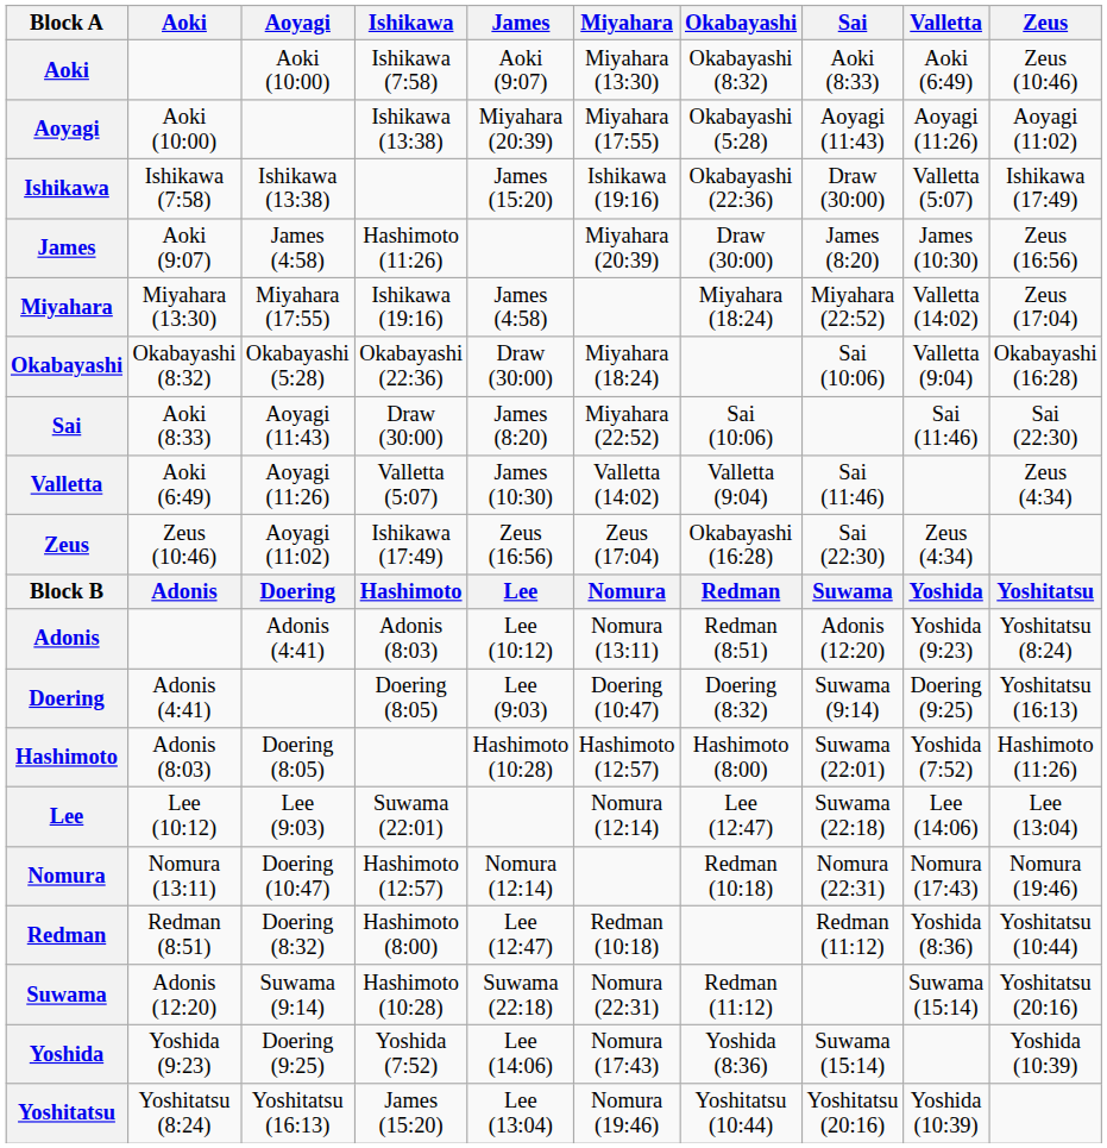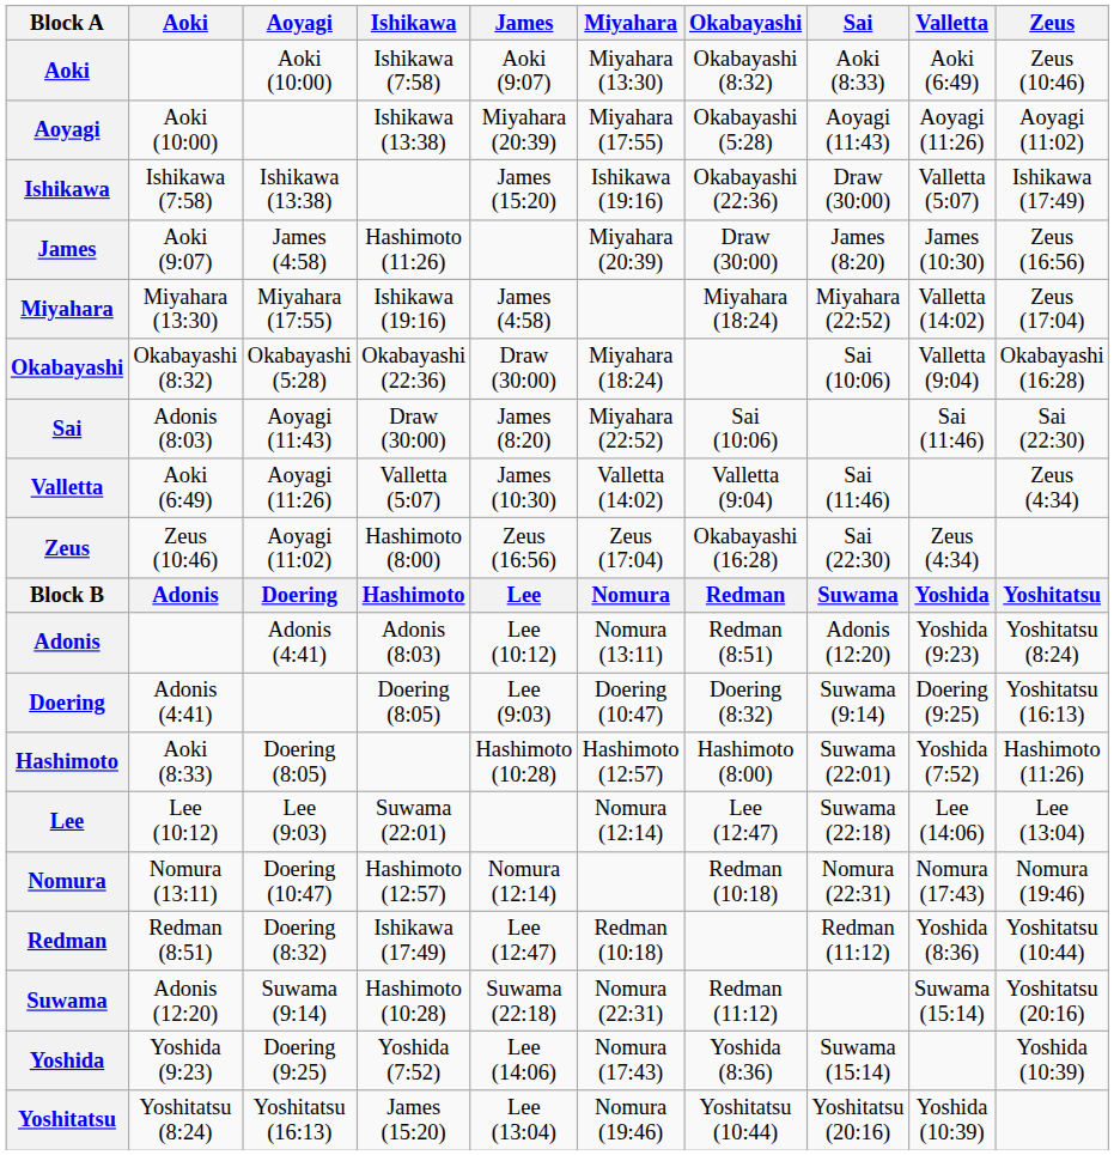row 8 | Aoki: Aoki (8:33) -> Adonis (8:03)
row 10 | Ishikawa: Ishikawa (17:49) -> Hashimoto (8:00)
row 14 | Aoki: Adonis (8:03) -> Aoki (8:33)
row 17 | Ishikawa: Hashimoto (8:00) -> Ishikawa (17:49)
